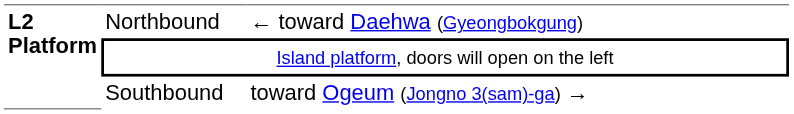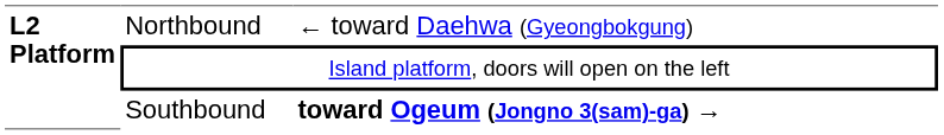Southbound | column 3: normal -> bold
